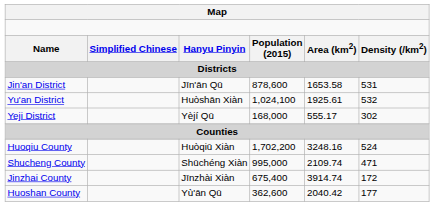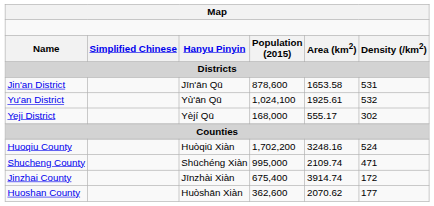Yu'an District | column 3: Huòshān Xiàn -> Yù'ān Qū
Huoshan County | column 3: Yù'ān Qū -> Huòshān Xiàn
Huoshan County | column 5: 2040.42 -> 2070.62
